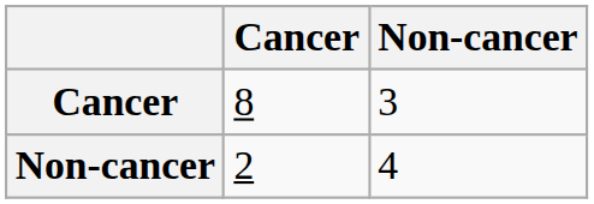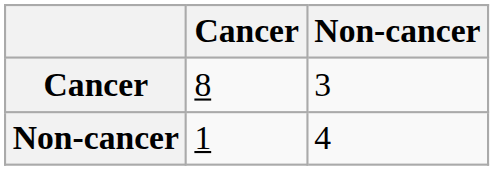row 3 | Cancer: 2 -> 1
